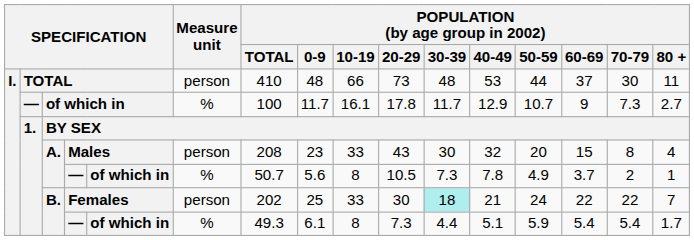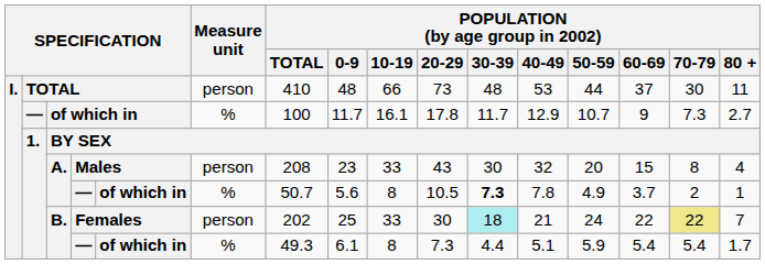A. / — | POPULATION (by age group in 2002) / 30-39: normal -> bold
Females | POPULATION (by age group in 2002) / 70-79: no background -> khaki background
